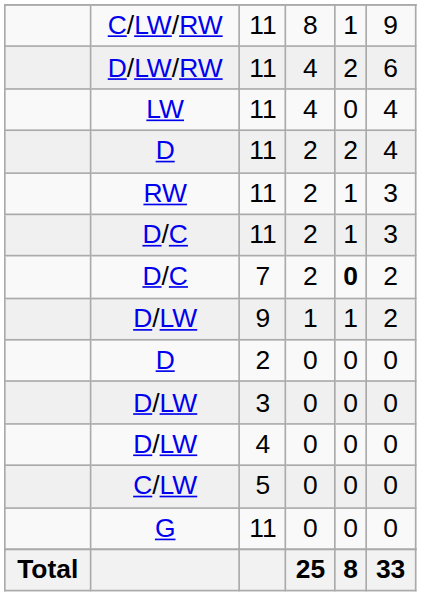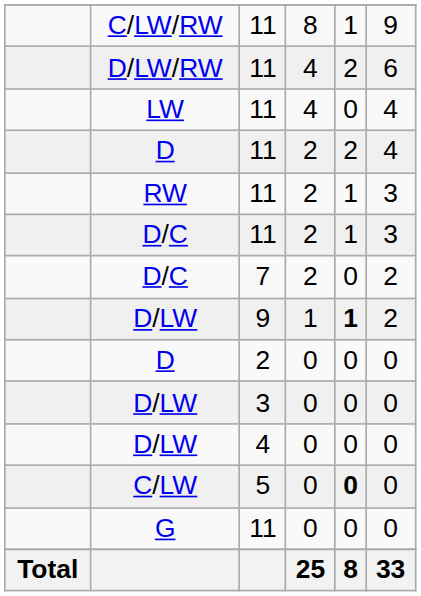D/C / 7 | column 5: bold -> normal
D/LW / 9 | column 5: normal -> bold
C/LW | column 5: normal -> bold
